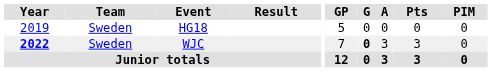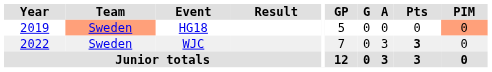HG18 | Team: no background -> lightsalmon background
HG18 | PIM: no background -> lightsalmon background
WJC | Year: bold -> normal
WJC | G: bold -> normal
WJC | Pts: normal -> bold
